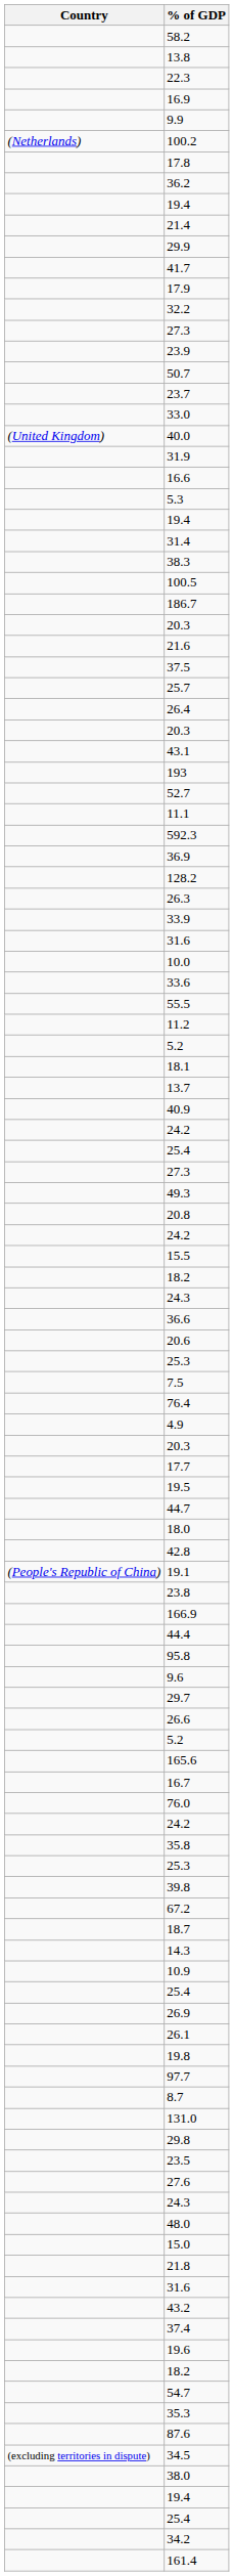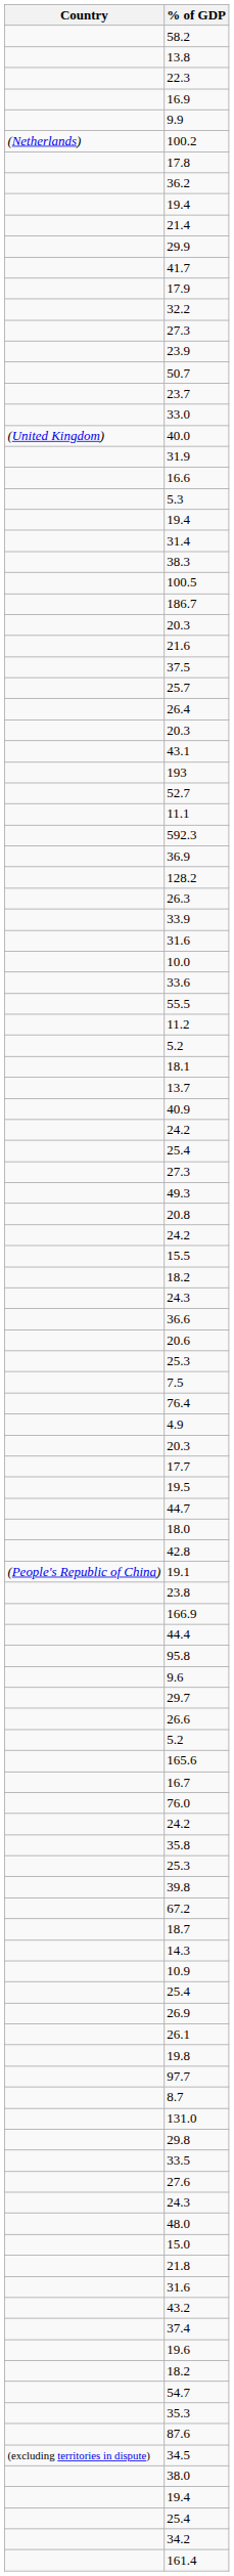row 103 | % of GDP: 23.5 -> 33.5
